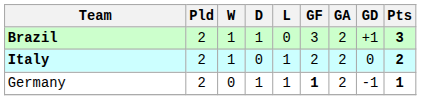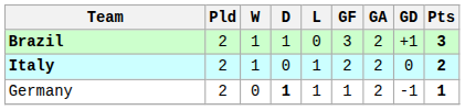Germany | D: normal -> bold
Germany | GF: bold -> normal
